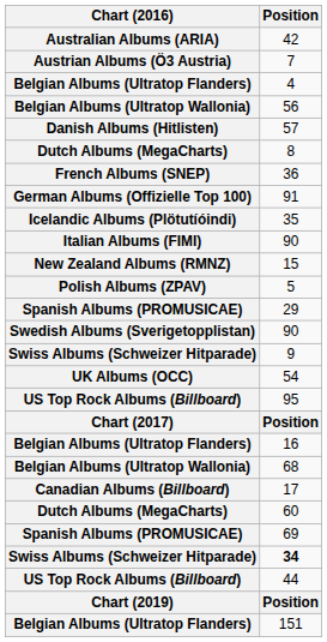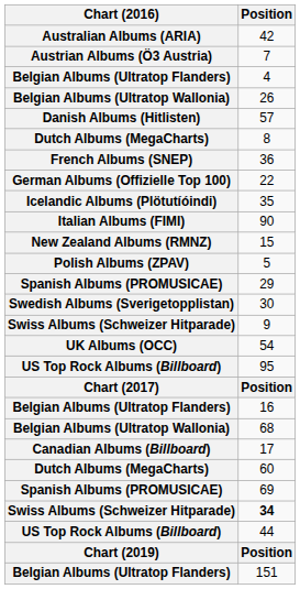row 5 | Position: 56 -> 26
row 9 | Position: 91 -> 22
row 15 | Position: 90 -> 30
